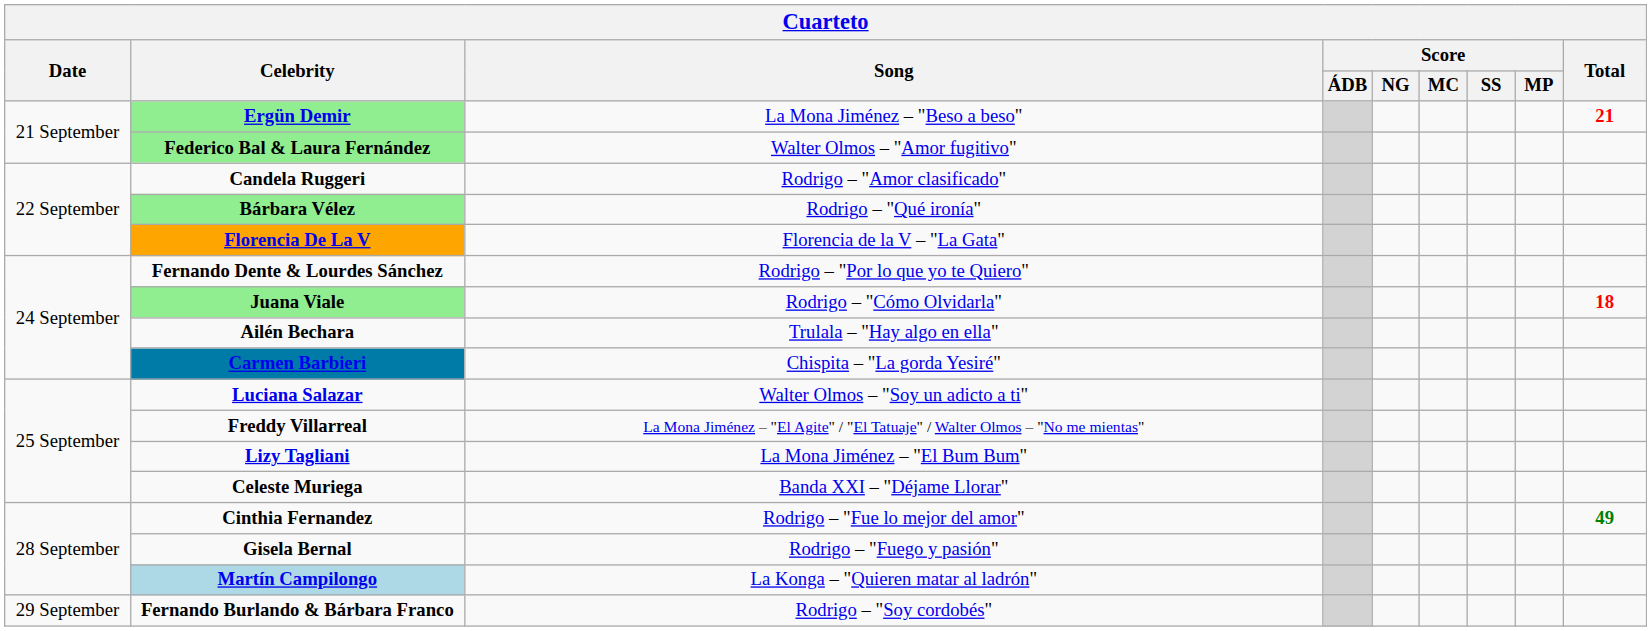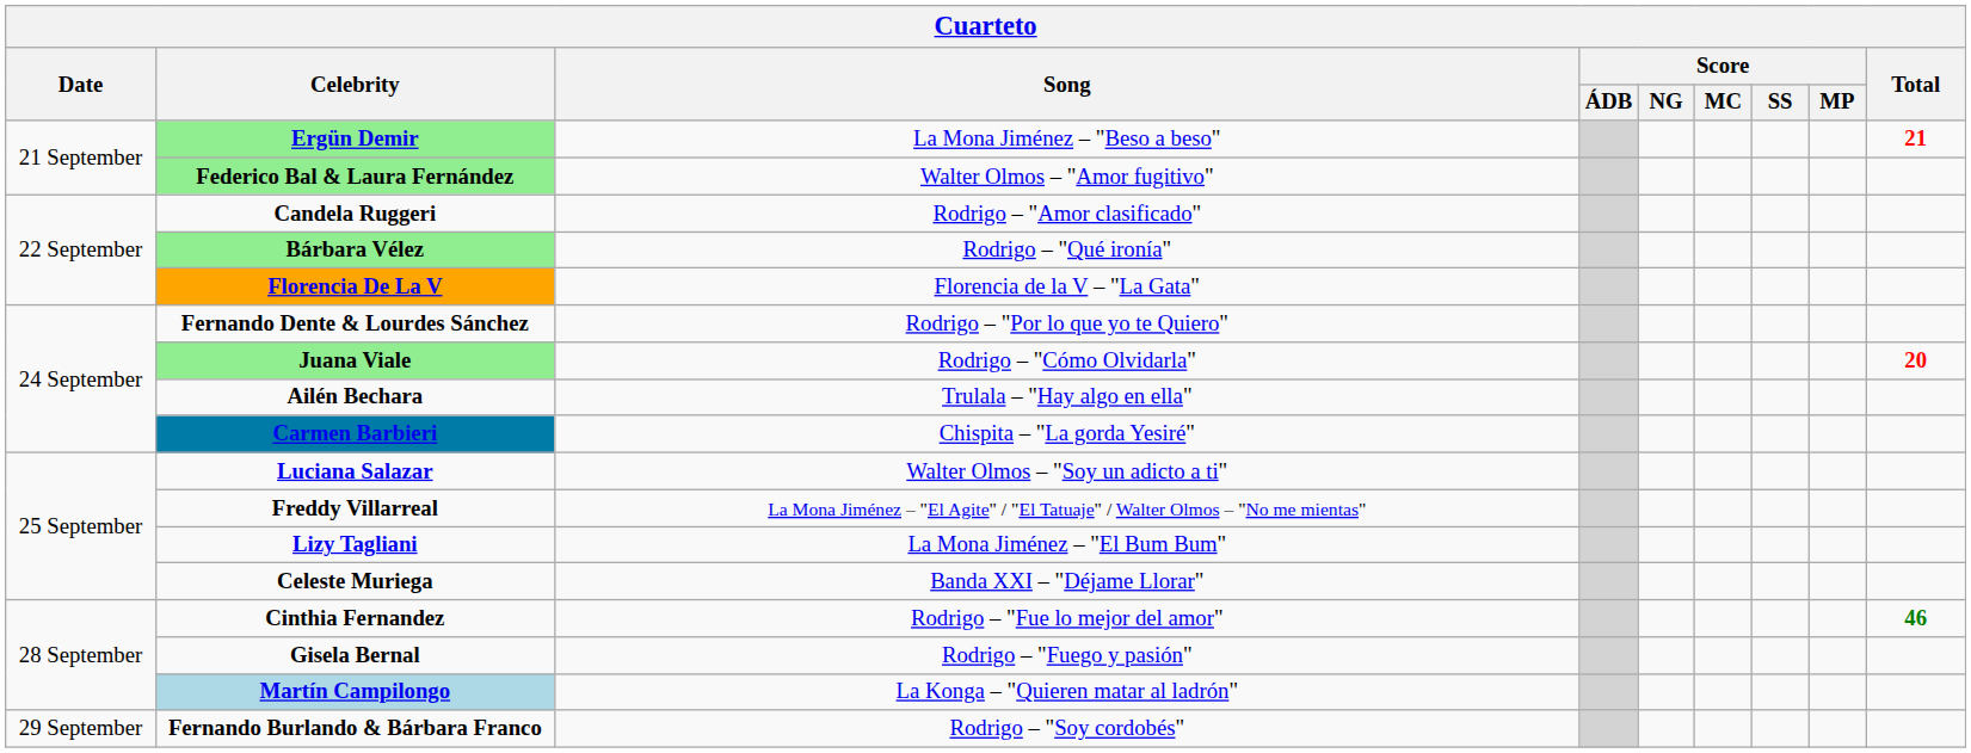Juana Viale | Total: 18 -> 20
Cinthia Fernandez | Total: 49 -> 46
